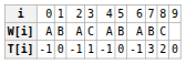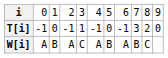rows swapped: W[i] <-> T[i]
